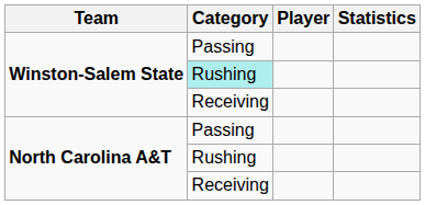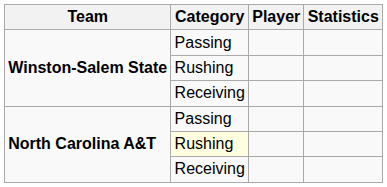Winston-Salem State / Rushing | Category: paleturquoise background -> no background
North Carolina A&T / Rushing | Category: no background -> lightyellow background
